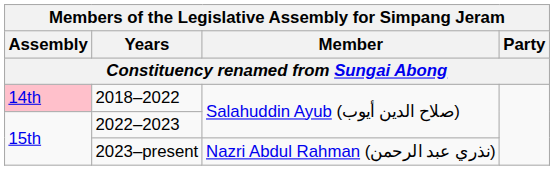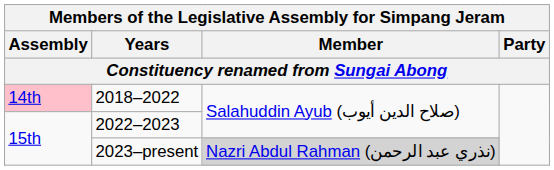2023–present | Member: no background -> lightgrey background
